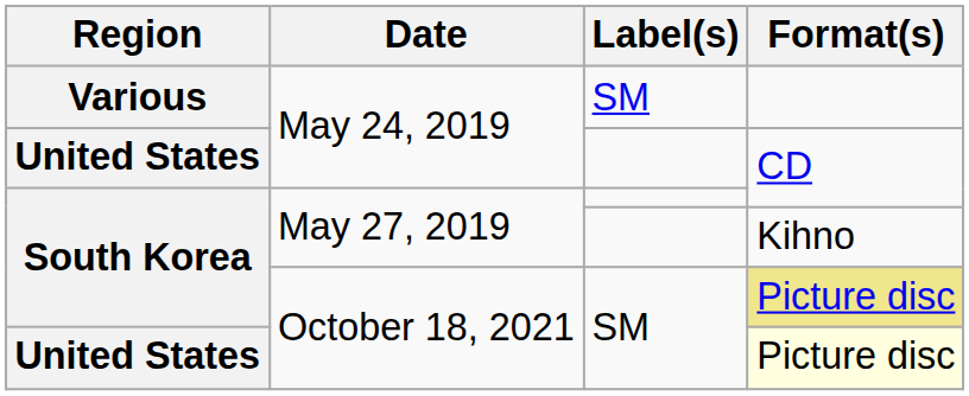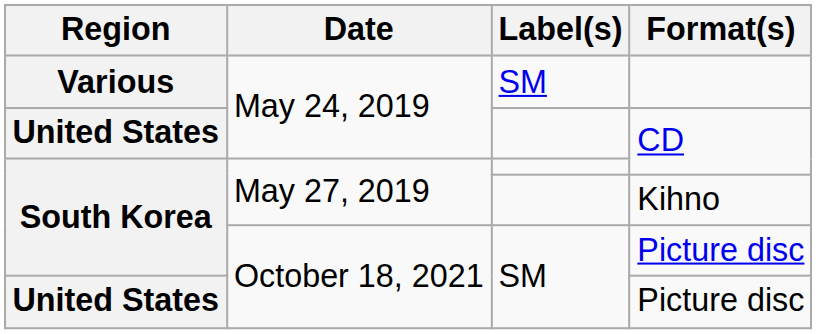South Korea / Picture disc | Format(s): khaki background -> no background
United States / Picture disc | Format(s): lightyellow background -> no background
